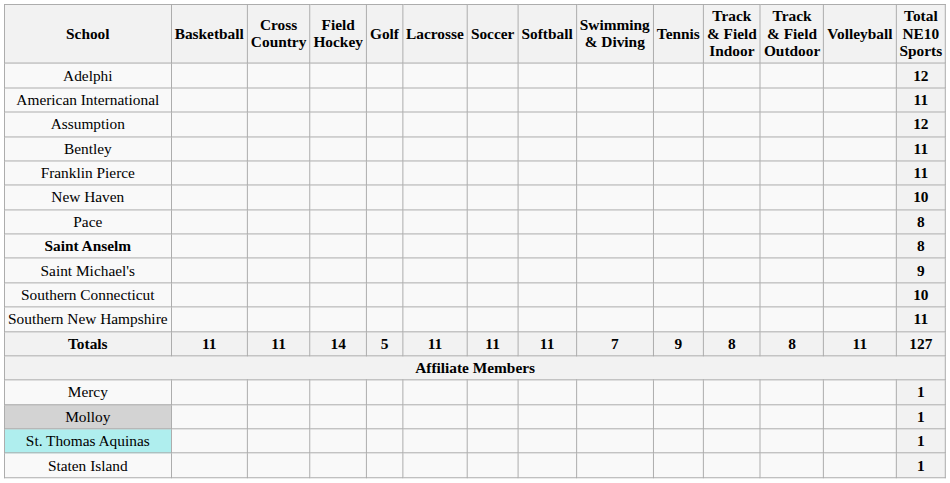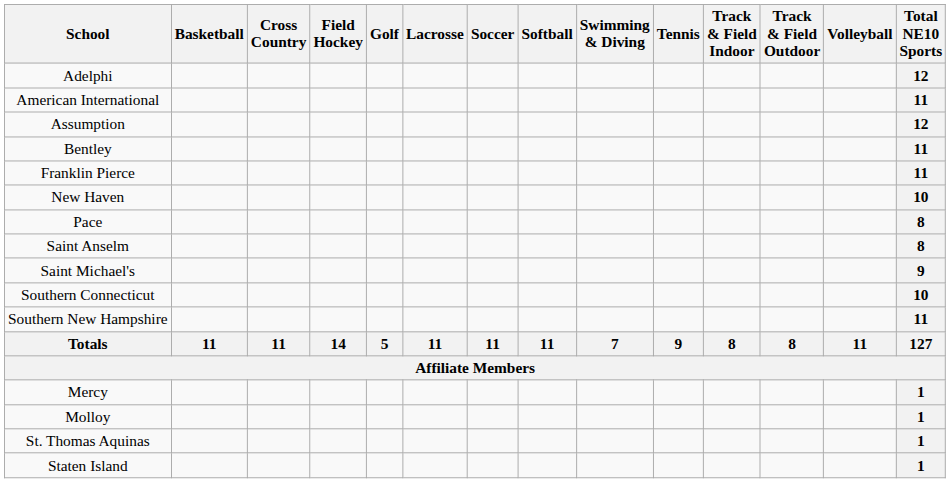Saint Anselm | School: bold -> normal
Molloy | School: lightgrey background -> no background
St. Thomas Aquinas | School: paleturquoise background -> no background
